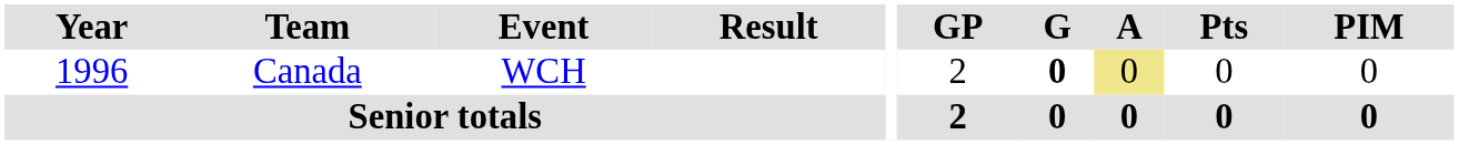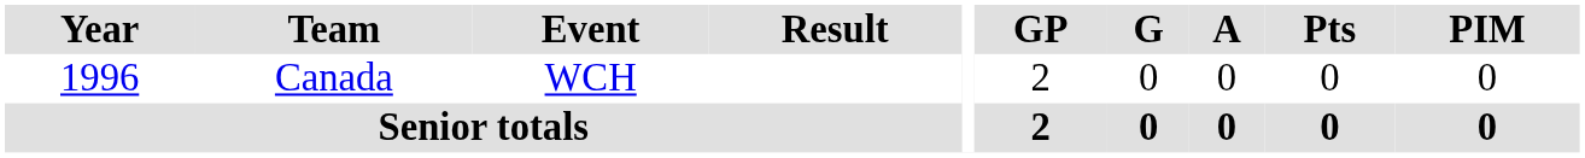Canada | G: bold -> normal
Canada | A: khaki background -> no background
